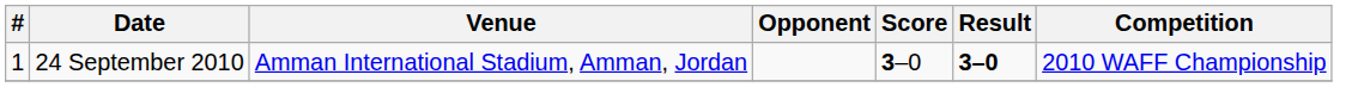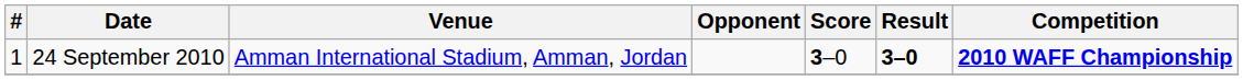24 September 2010 | Competition: normal -> bold
